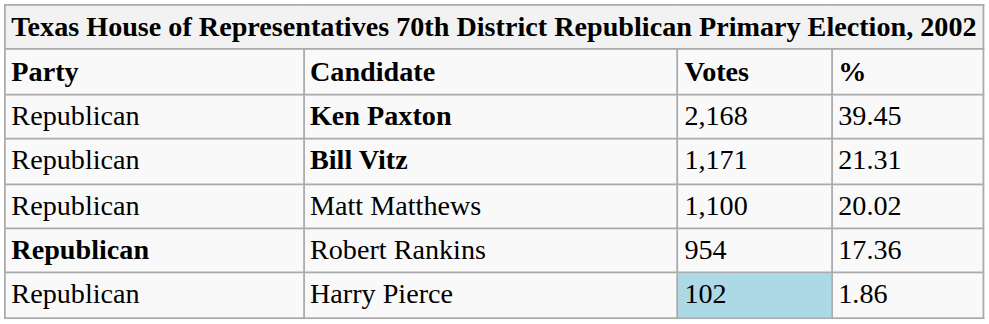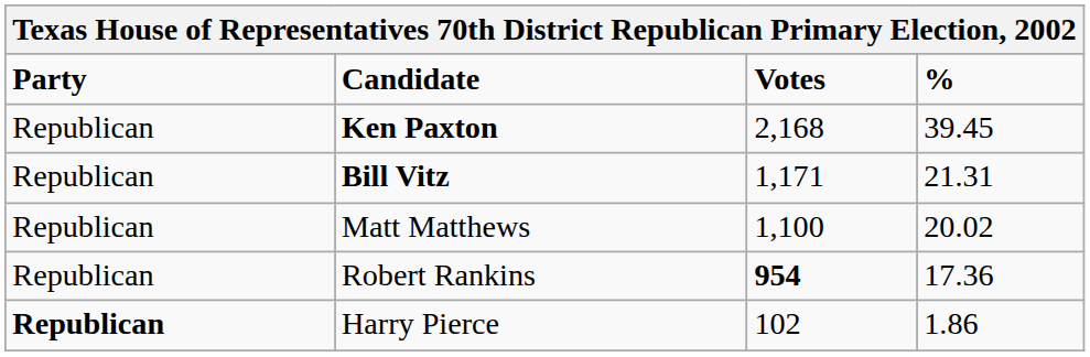Robert Rankins | Party: bold -> normal
Robert Rankins | Votes: normal -> bold
Harry Pierce | Party: normal -> bold
Harry Pierce | Votes: lightblue background -> no background
